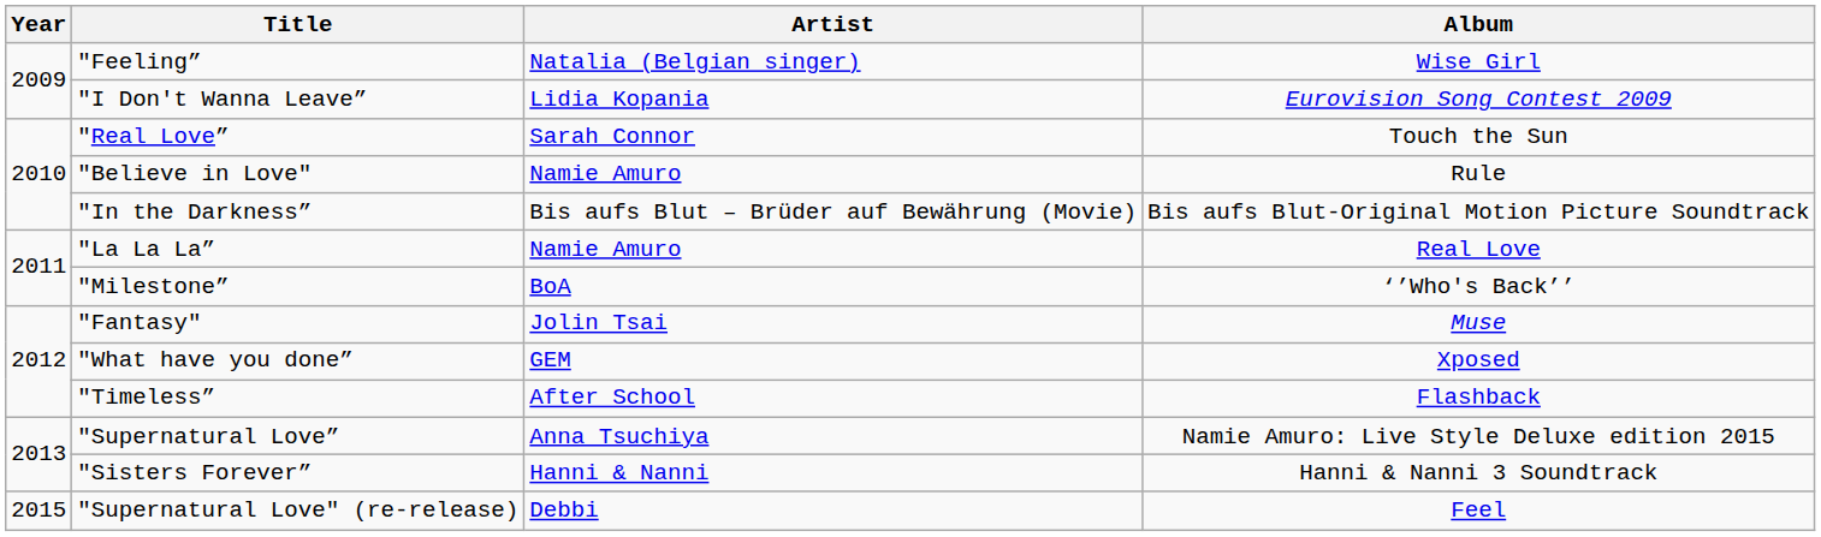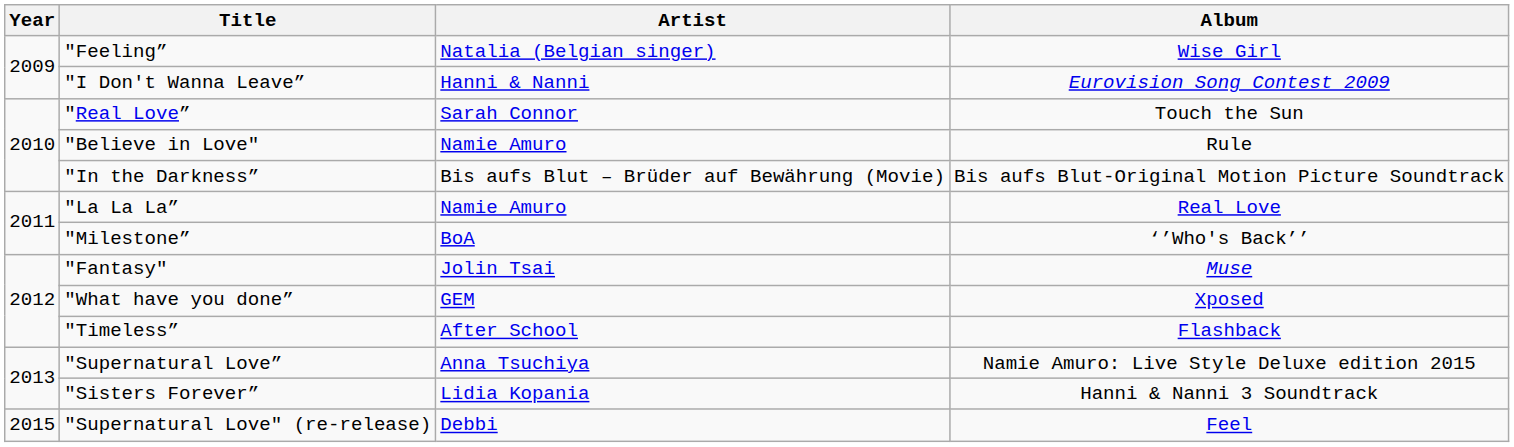"I Don't Wanna Leave” | Artist: Lidia Kopania -> Hanni & Nanni
"Sisters Forever” | Artist: Hanni & Nanni -> Lidia Kopania
